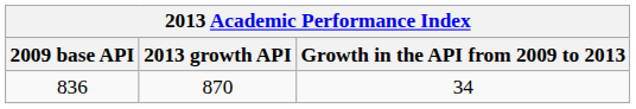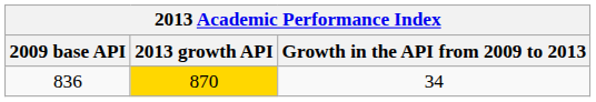836 | 2013 growth API: no background -> gold background
